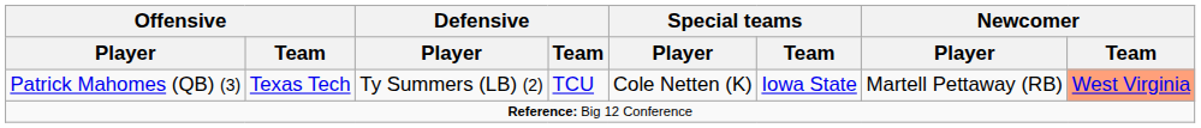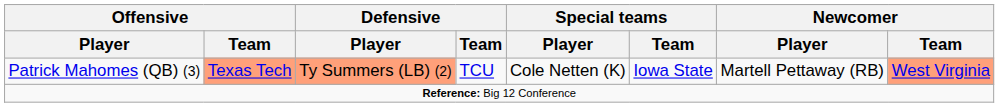Patrick Mahomes (QB) (3) | Offensive / Team: no background -> lightsalmon background
Patrick Mahomes (QB) (3) | Defensive / Player: no background -> lightsalmon background
